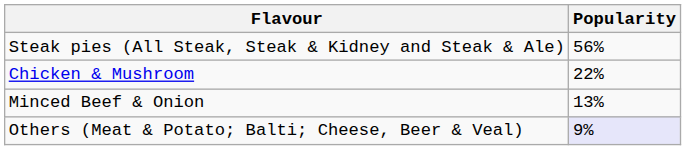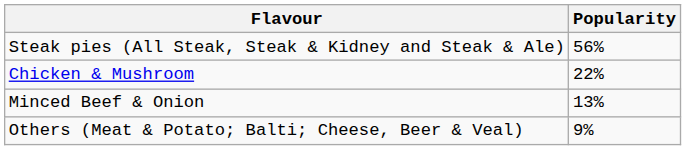Others (Meat & Potato; Balti; Cheese, Beer & Veal) | Popularity: lavender background -> no background
